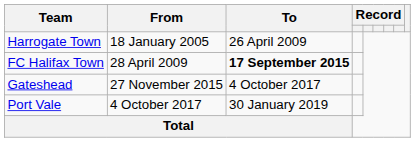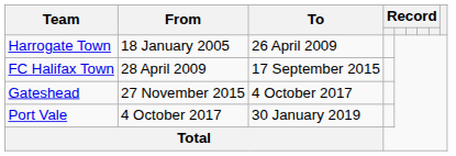FC Halifax Town | To: bold -> normal
